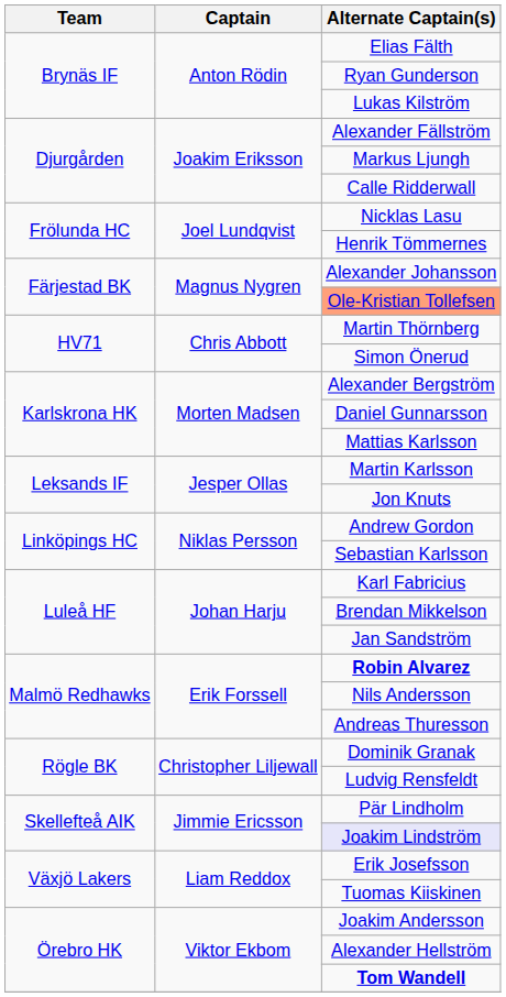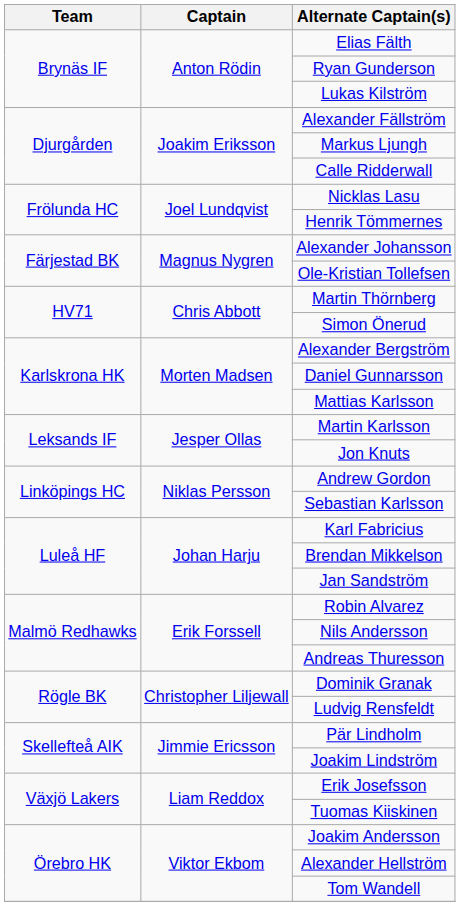Ole-Kristian Tollefsen | Alternate Captain(s): lightsalmon background -> no background
Robin Alvarez | Alternate Captain(s): bold -> normal
Joakim Lindström | Alternate Captain(s): lavender background -> no background
Tom Wandell | Alternate Captain(s): bold -> normal
